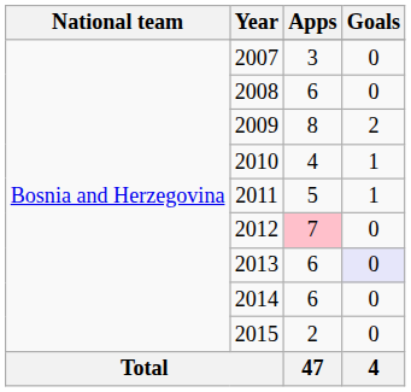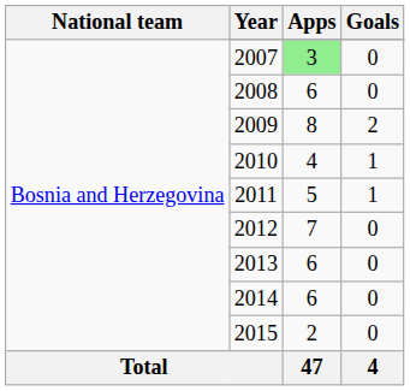2007 | Apps: no background -> lightgreen background
2012 | Apps: pink background -> no background
2013 | Goals: lavender background -> no background
